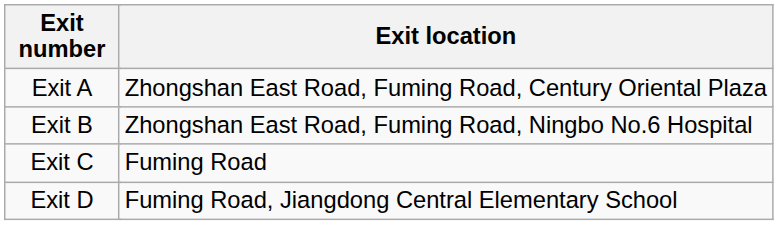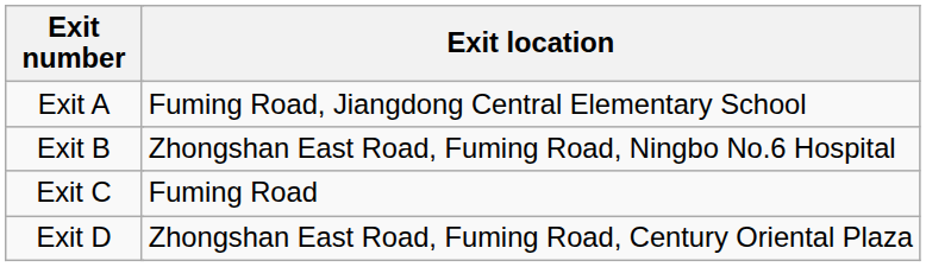Exit A | Exit location: Zhongshan East Road, Fuming Road, Century Oriental Plaza -> Fuming Road, Jiangdong Central Elementary School
Exit D | Exit location: Fuming Road, Jiangdong Central Elementary School -> Zhongshan East Road, Fuming Road, Century Oriental Plaza
